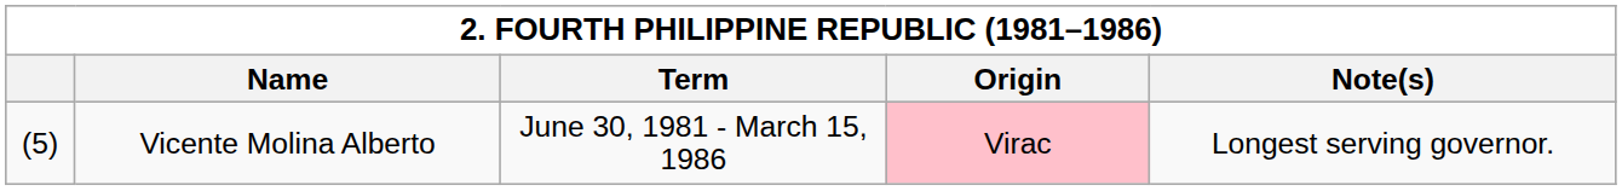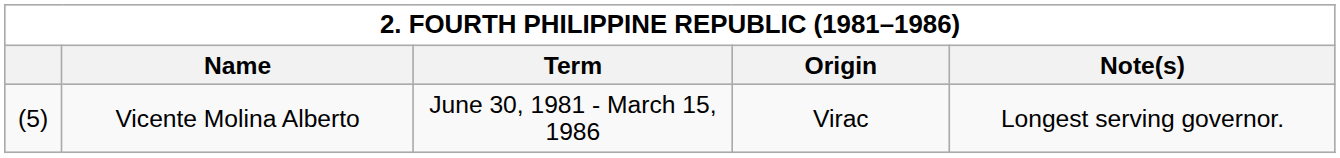Vicente Molina Alberto | Origin: pink background -> no background
